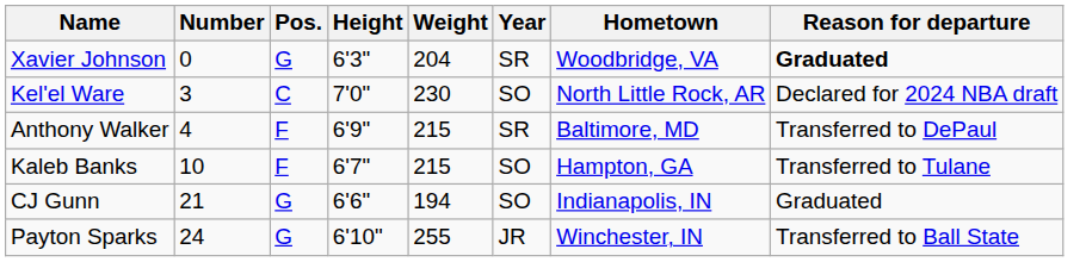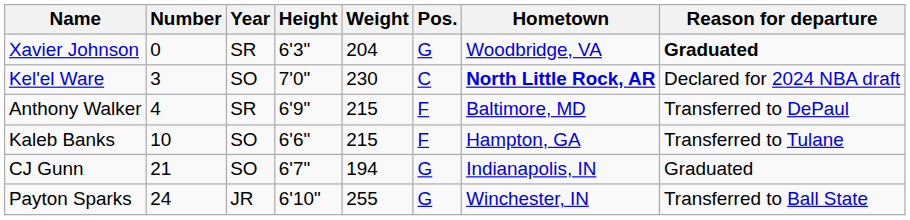columns swapped: Pos. <-> Year
Kel'el Ware | Hometown: normal -> bold
Kaleb Banks | Height: 6'7" -> 6'6"
CJ Gunn | Height: 6'6" -> 6'7"
